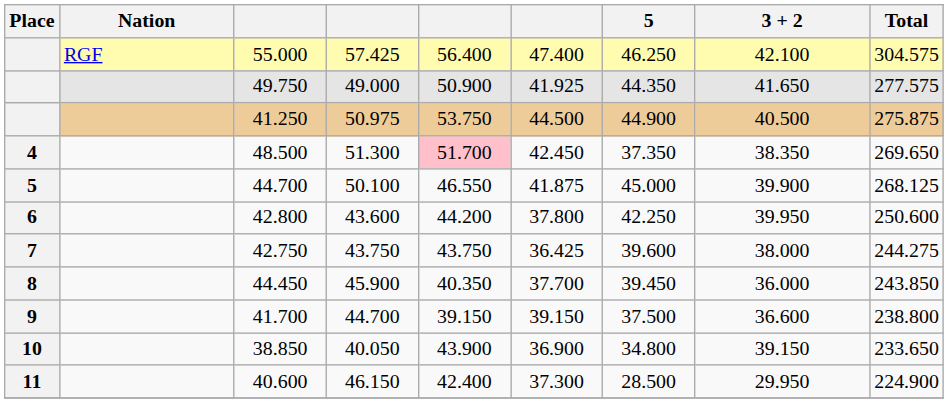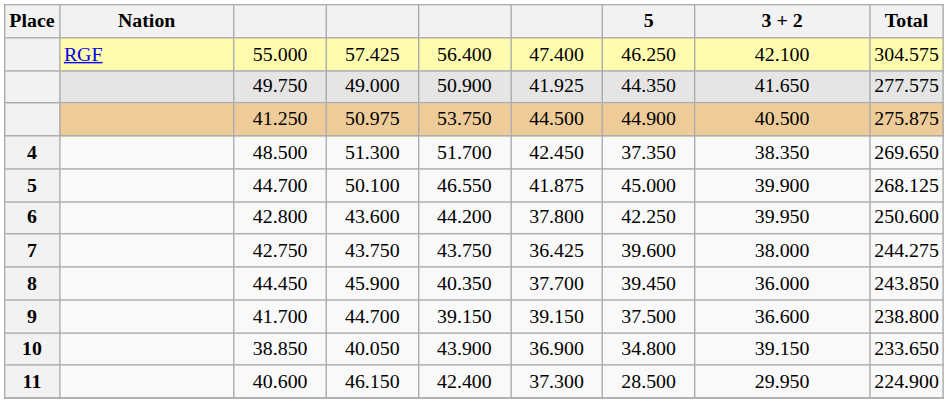48.500 | column 5: pink background -> no background
